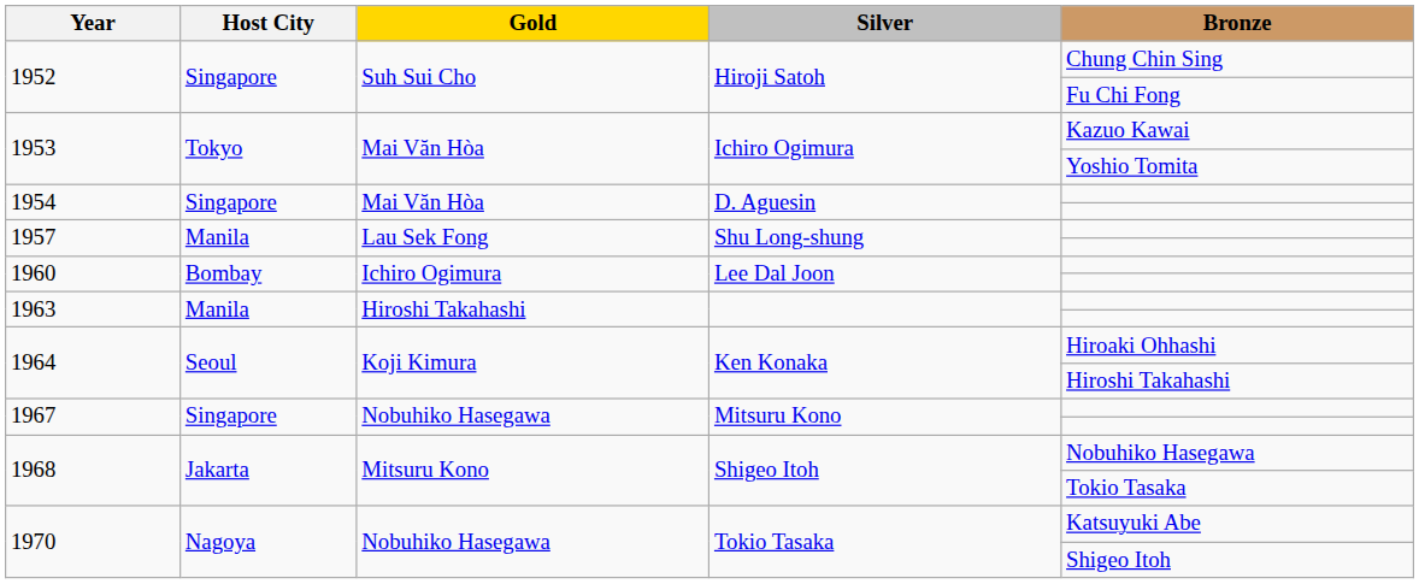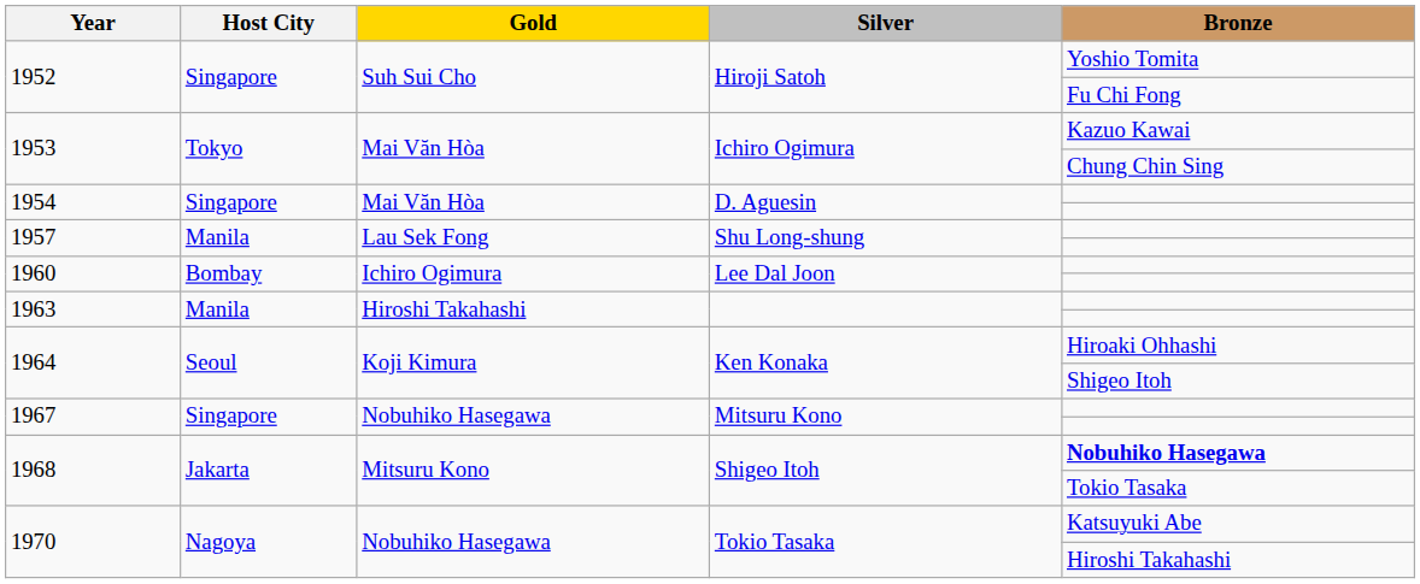row 2 | Bronze: Chung Chin Sing -> Yoshio Tomita
row 5 | Bronze: Yoshio Tomita -> Chung Chin Sing
row 15 | Bronze: Hiroshi Takahashi -> Shigeo Itoh
row 18 | Bronze: normal -> bold
row 21 | Bronze: Shigeo Itoh -> Hiroshi Takahashi
